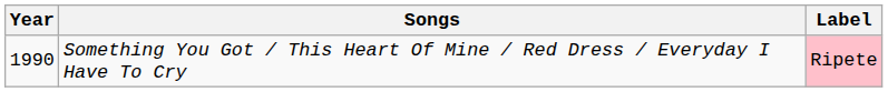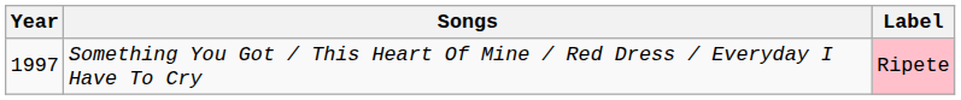row 2 | Year: 1990 -> 1997
